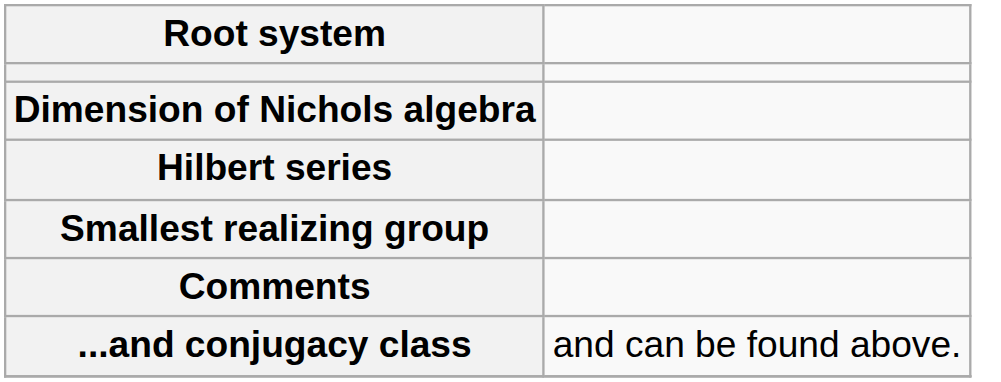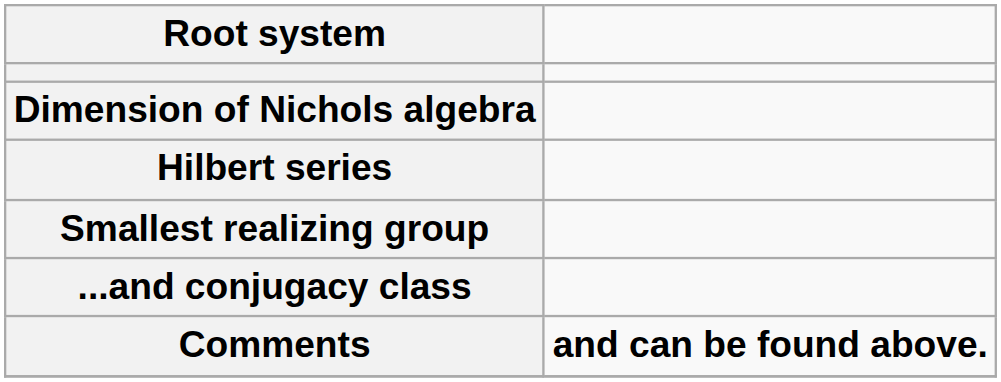row 6 | Root system: Comments -> ...and conjugacy class
row 7 | Root system: ...and conjugacy class -> Comments
row 7 | column 2: normal -> bold
